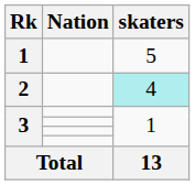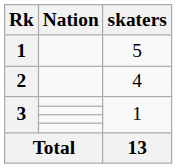2 | skaters: paleturquoise background -> no background
